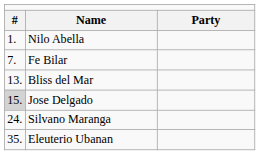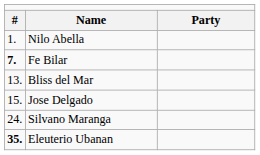Fe Bilar | column 1: normal -> bold
Jose Delgado | column 1: lightgrey background -> no background
Eleuterio Ubanan | column 1: normal -> bold
